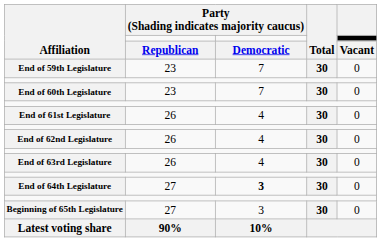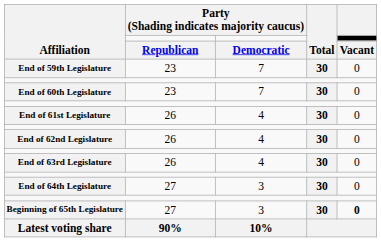End of 64th Legislature | column 3: bold -> normal
Beginning of 65th Legislature | column 5: normal -> bold
